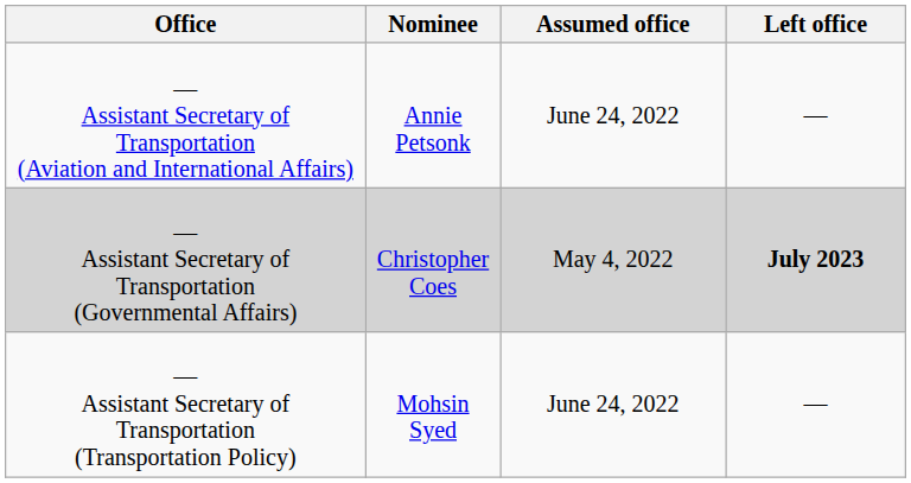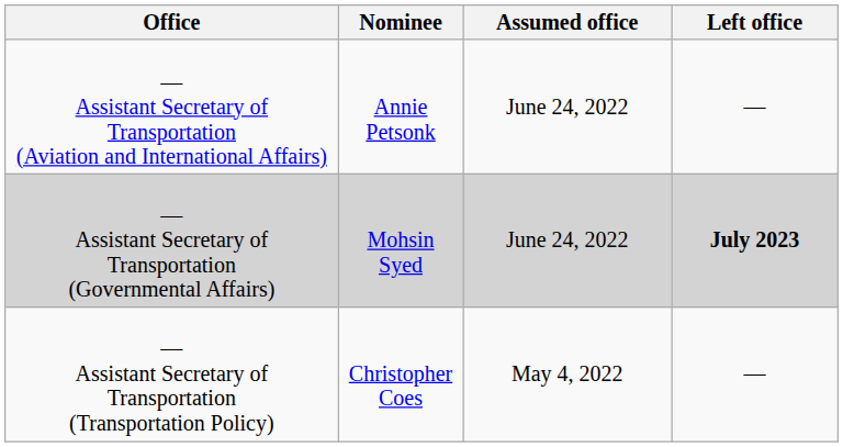row 3 | Nominee: Christopher Coes -> Mohsin Syed
row 3 | Assumed office: May 4, 2022 -> June 24, 2022
row 4 | Nominee: Mohsin Syed -> Christopher Coes
row 4 | Assumed office: June 24, 2022 -> May 4, 2022
